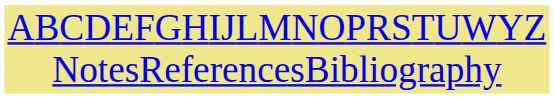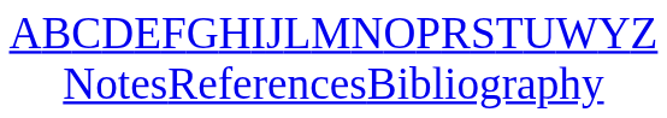row 1 | column 1: khaki background -> no background
